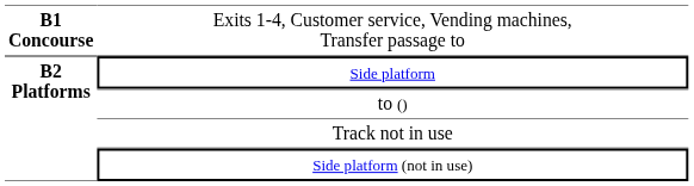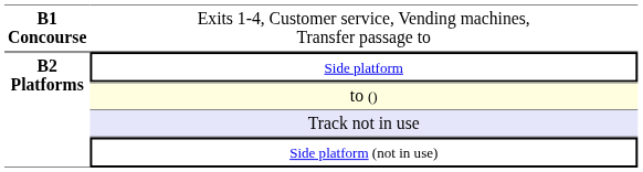to () | column 2: no background -> lightyellow background
Track not in use | column 2: no background -> lavender background
